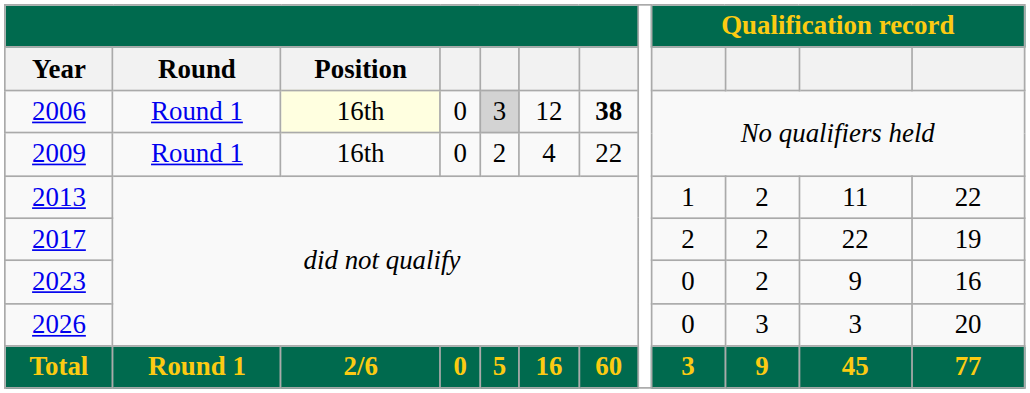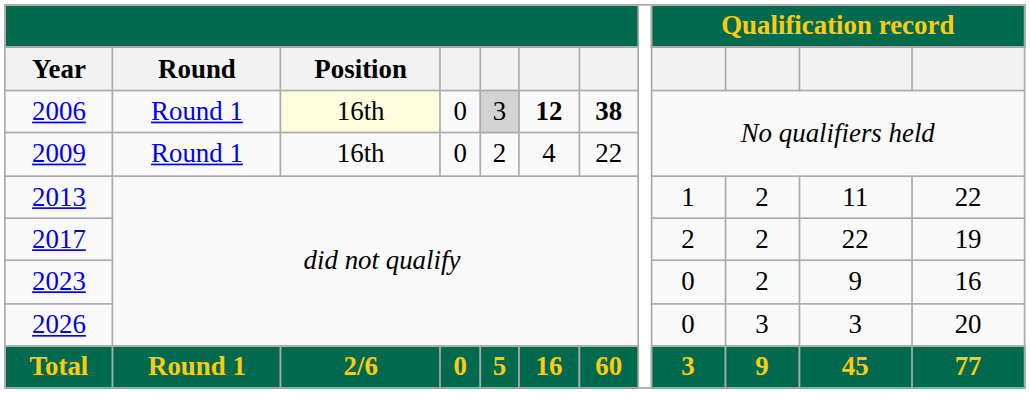2006 | column 6: normal -> bold
